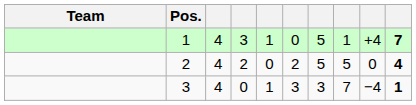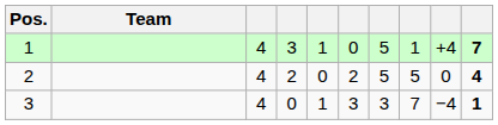columns swapped: Pos. <-> Team
